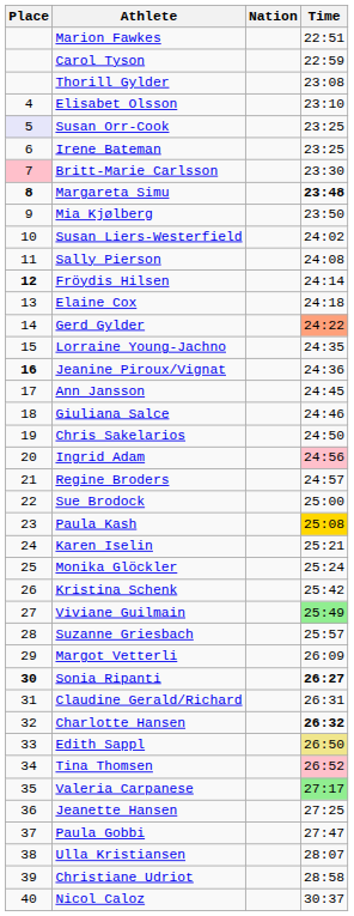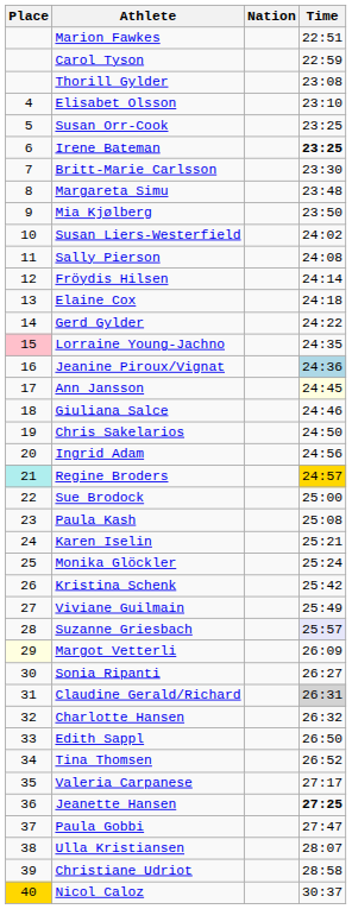Susan Orr-Cook | Place: lavender background -> no background
Irene Bateman | Time: normal -> bold
Britt-Marie Carlsson | Place: pink background -> no background
Margareta Simu | Place: bold -> normal
Margareta Simu | Time: bold -> normal
Fröydis Hilsen | Place: bold -> normal
Gerd Gylder | Time: lightsalmon background -> no background
Lorraine Young-Jachno | Place: no background -> pink background
Jeanine Piroux/Vignat | Place: bold -> normal
Jeanine Piroux/Vignat | Time: no background -> lightblue background
Ann Jansson | Time: no background -> lightyellow background
Ingrid Adam | Time: pink background -> no background
Regine Broders | Place: no background -> paleturquoise background
Regine Broders | Time: no background -> gold background
Paula Kash | Time: gold background -> no background
Viviane Guilmain | Time: lightgreen background -> no background
Suzanne Griesbach | Time: no background -> lavender background
Margot Vetterli | Place: no background -> lightyellow background
Sonia Ripanti | Place: bold -> normal
Sonia Ripanti | Time: bold -> normal
Claudine Gerald/Richard | Time: no background -> lightgrey background
Charlotte Hansen | Time: bold -> normal
Edith Sappl | Time: khaki background -> no background
Tina Thomsen | Time: pink background -> no background
Valeria Carpanese | Time: lightgreen background -> no background
Jeanette Hansen | Time: normal -> bold
Nicol Caloz | Place: no background -> gold background
